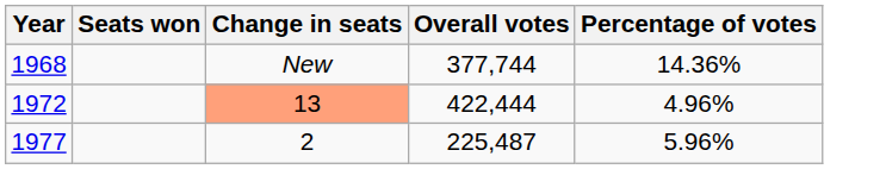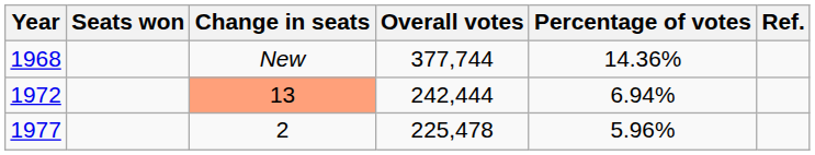+ column: Ref.
1972 | Overall votes: 422,444 -> 242,444
1972 | Percentage of votes: 4.96% -> 6.94%
1977 | Overall votes: 225,487 -> 225,478
